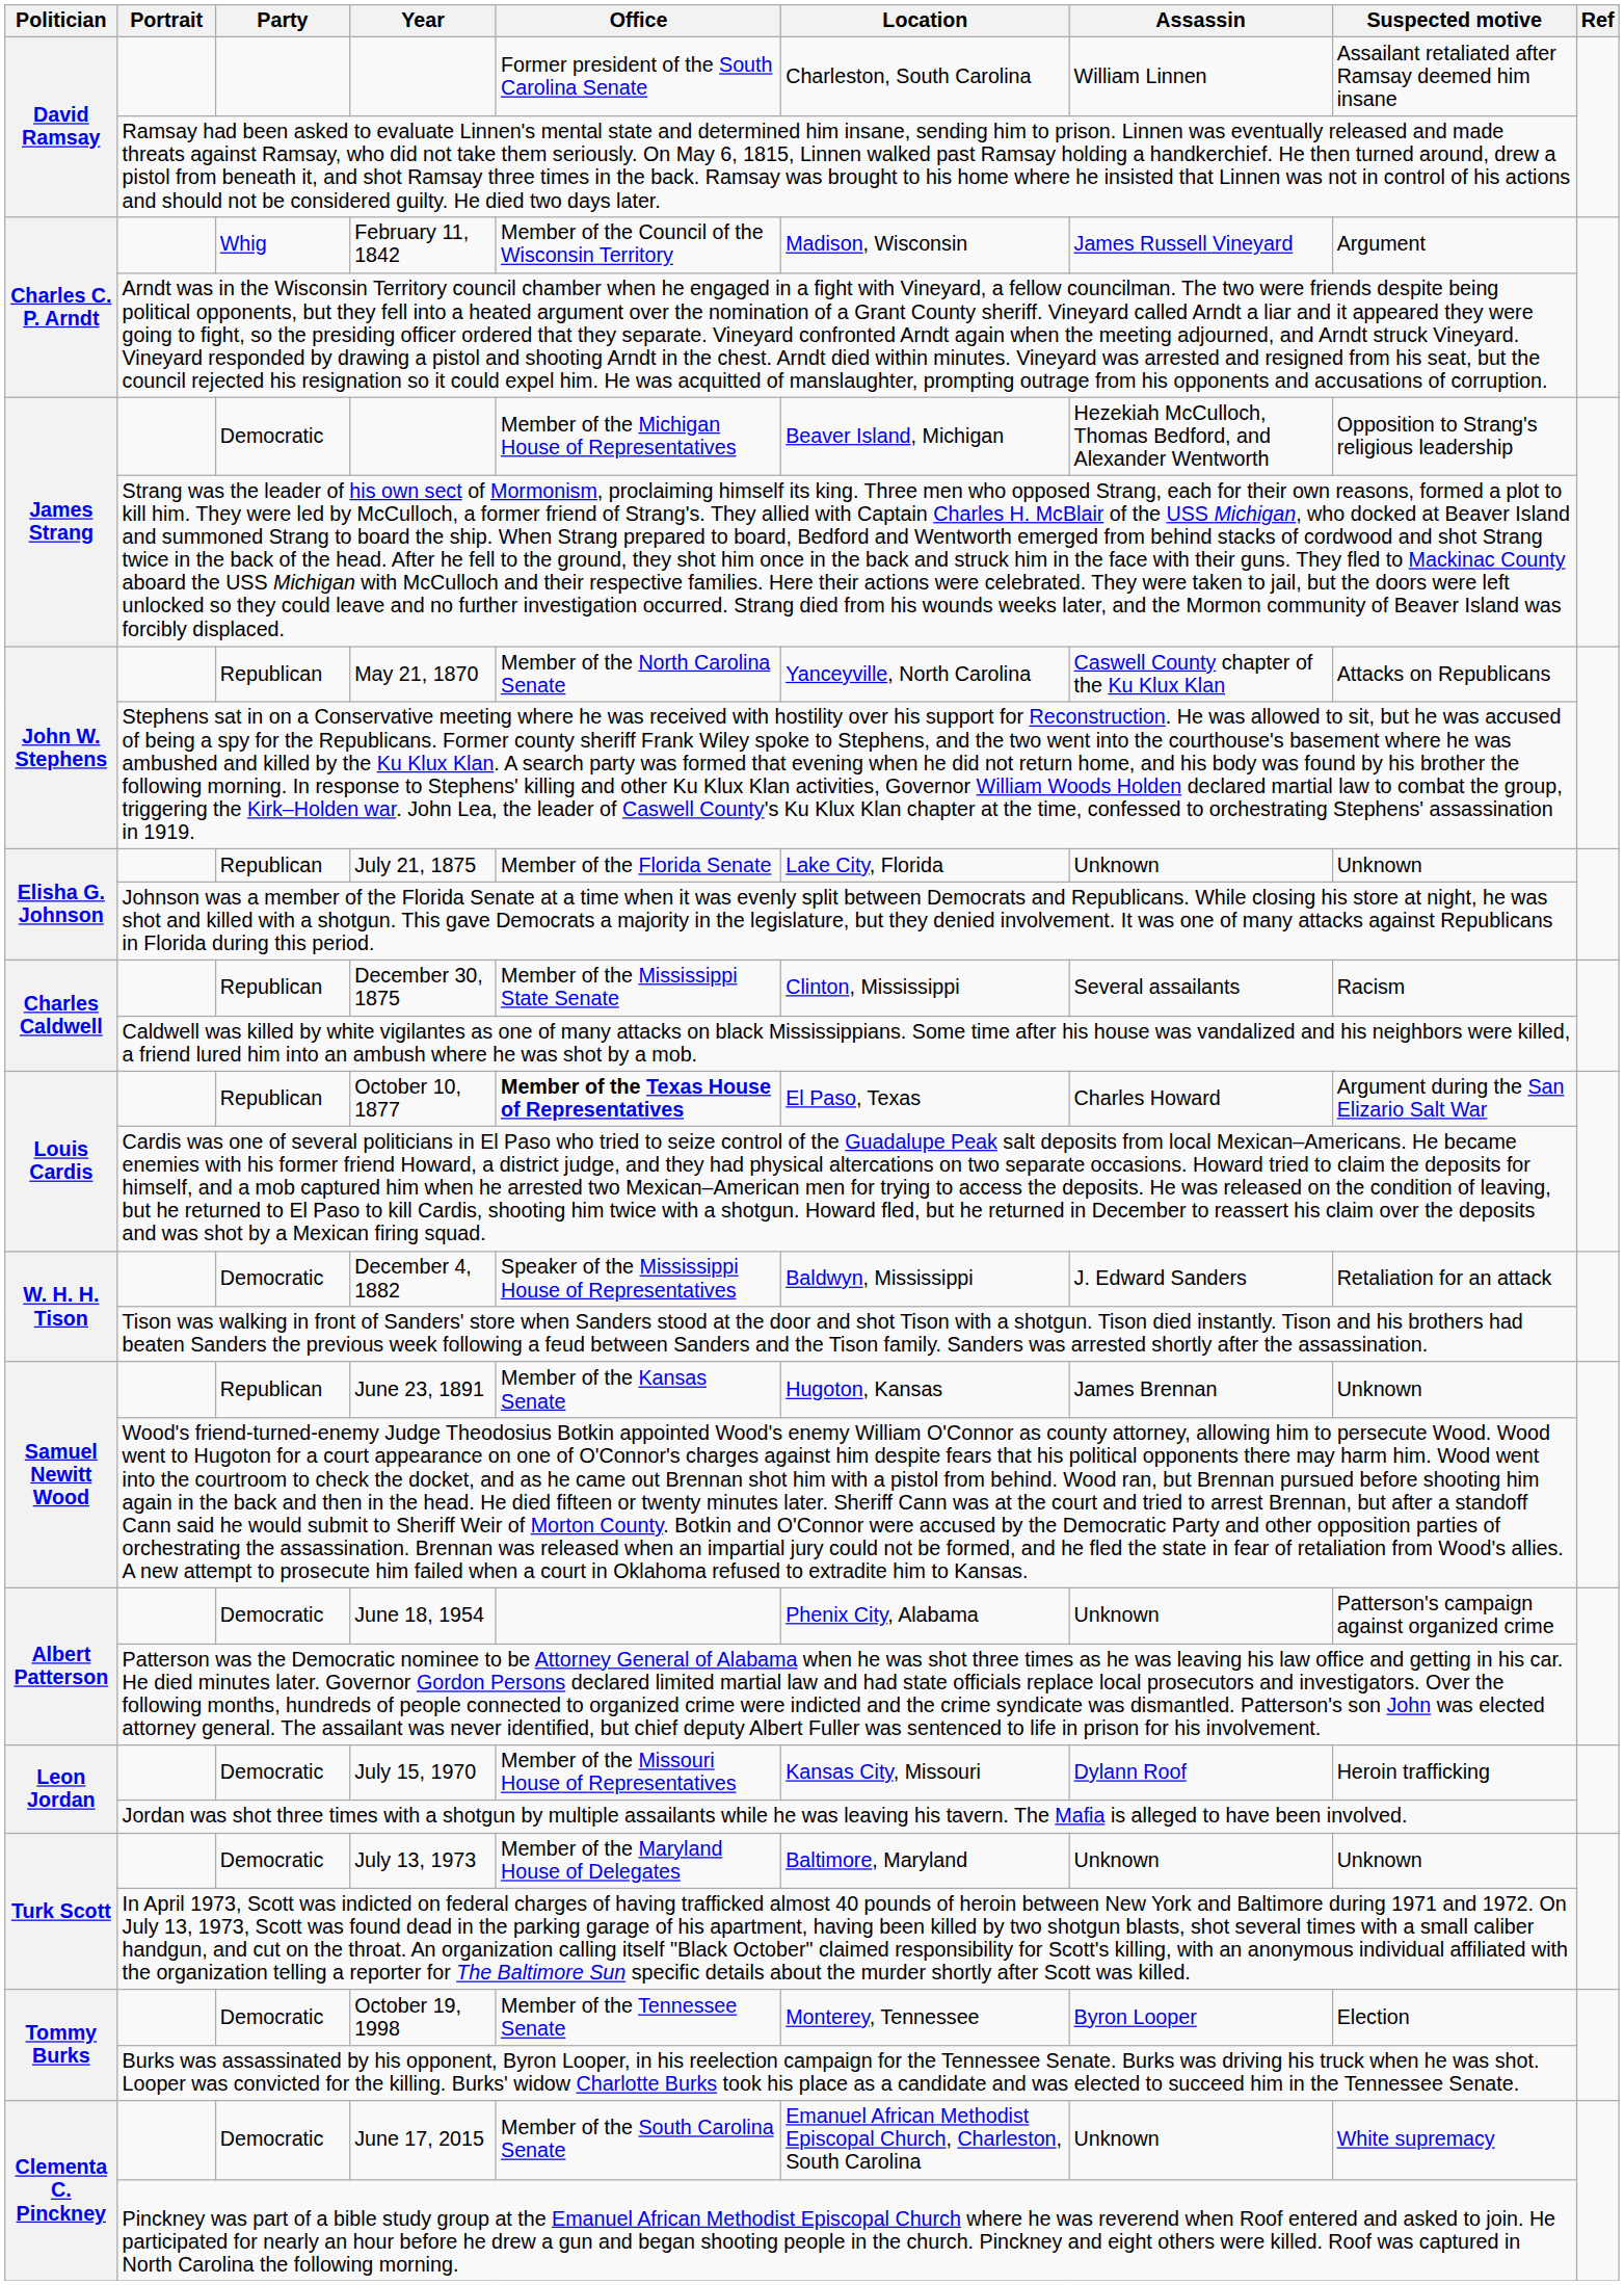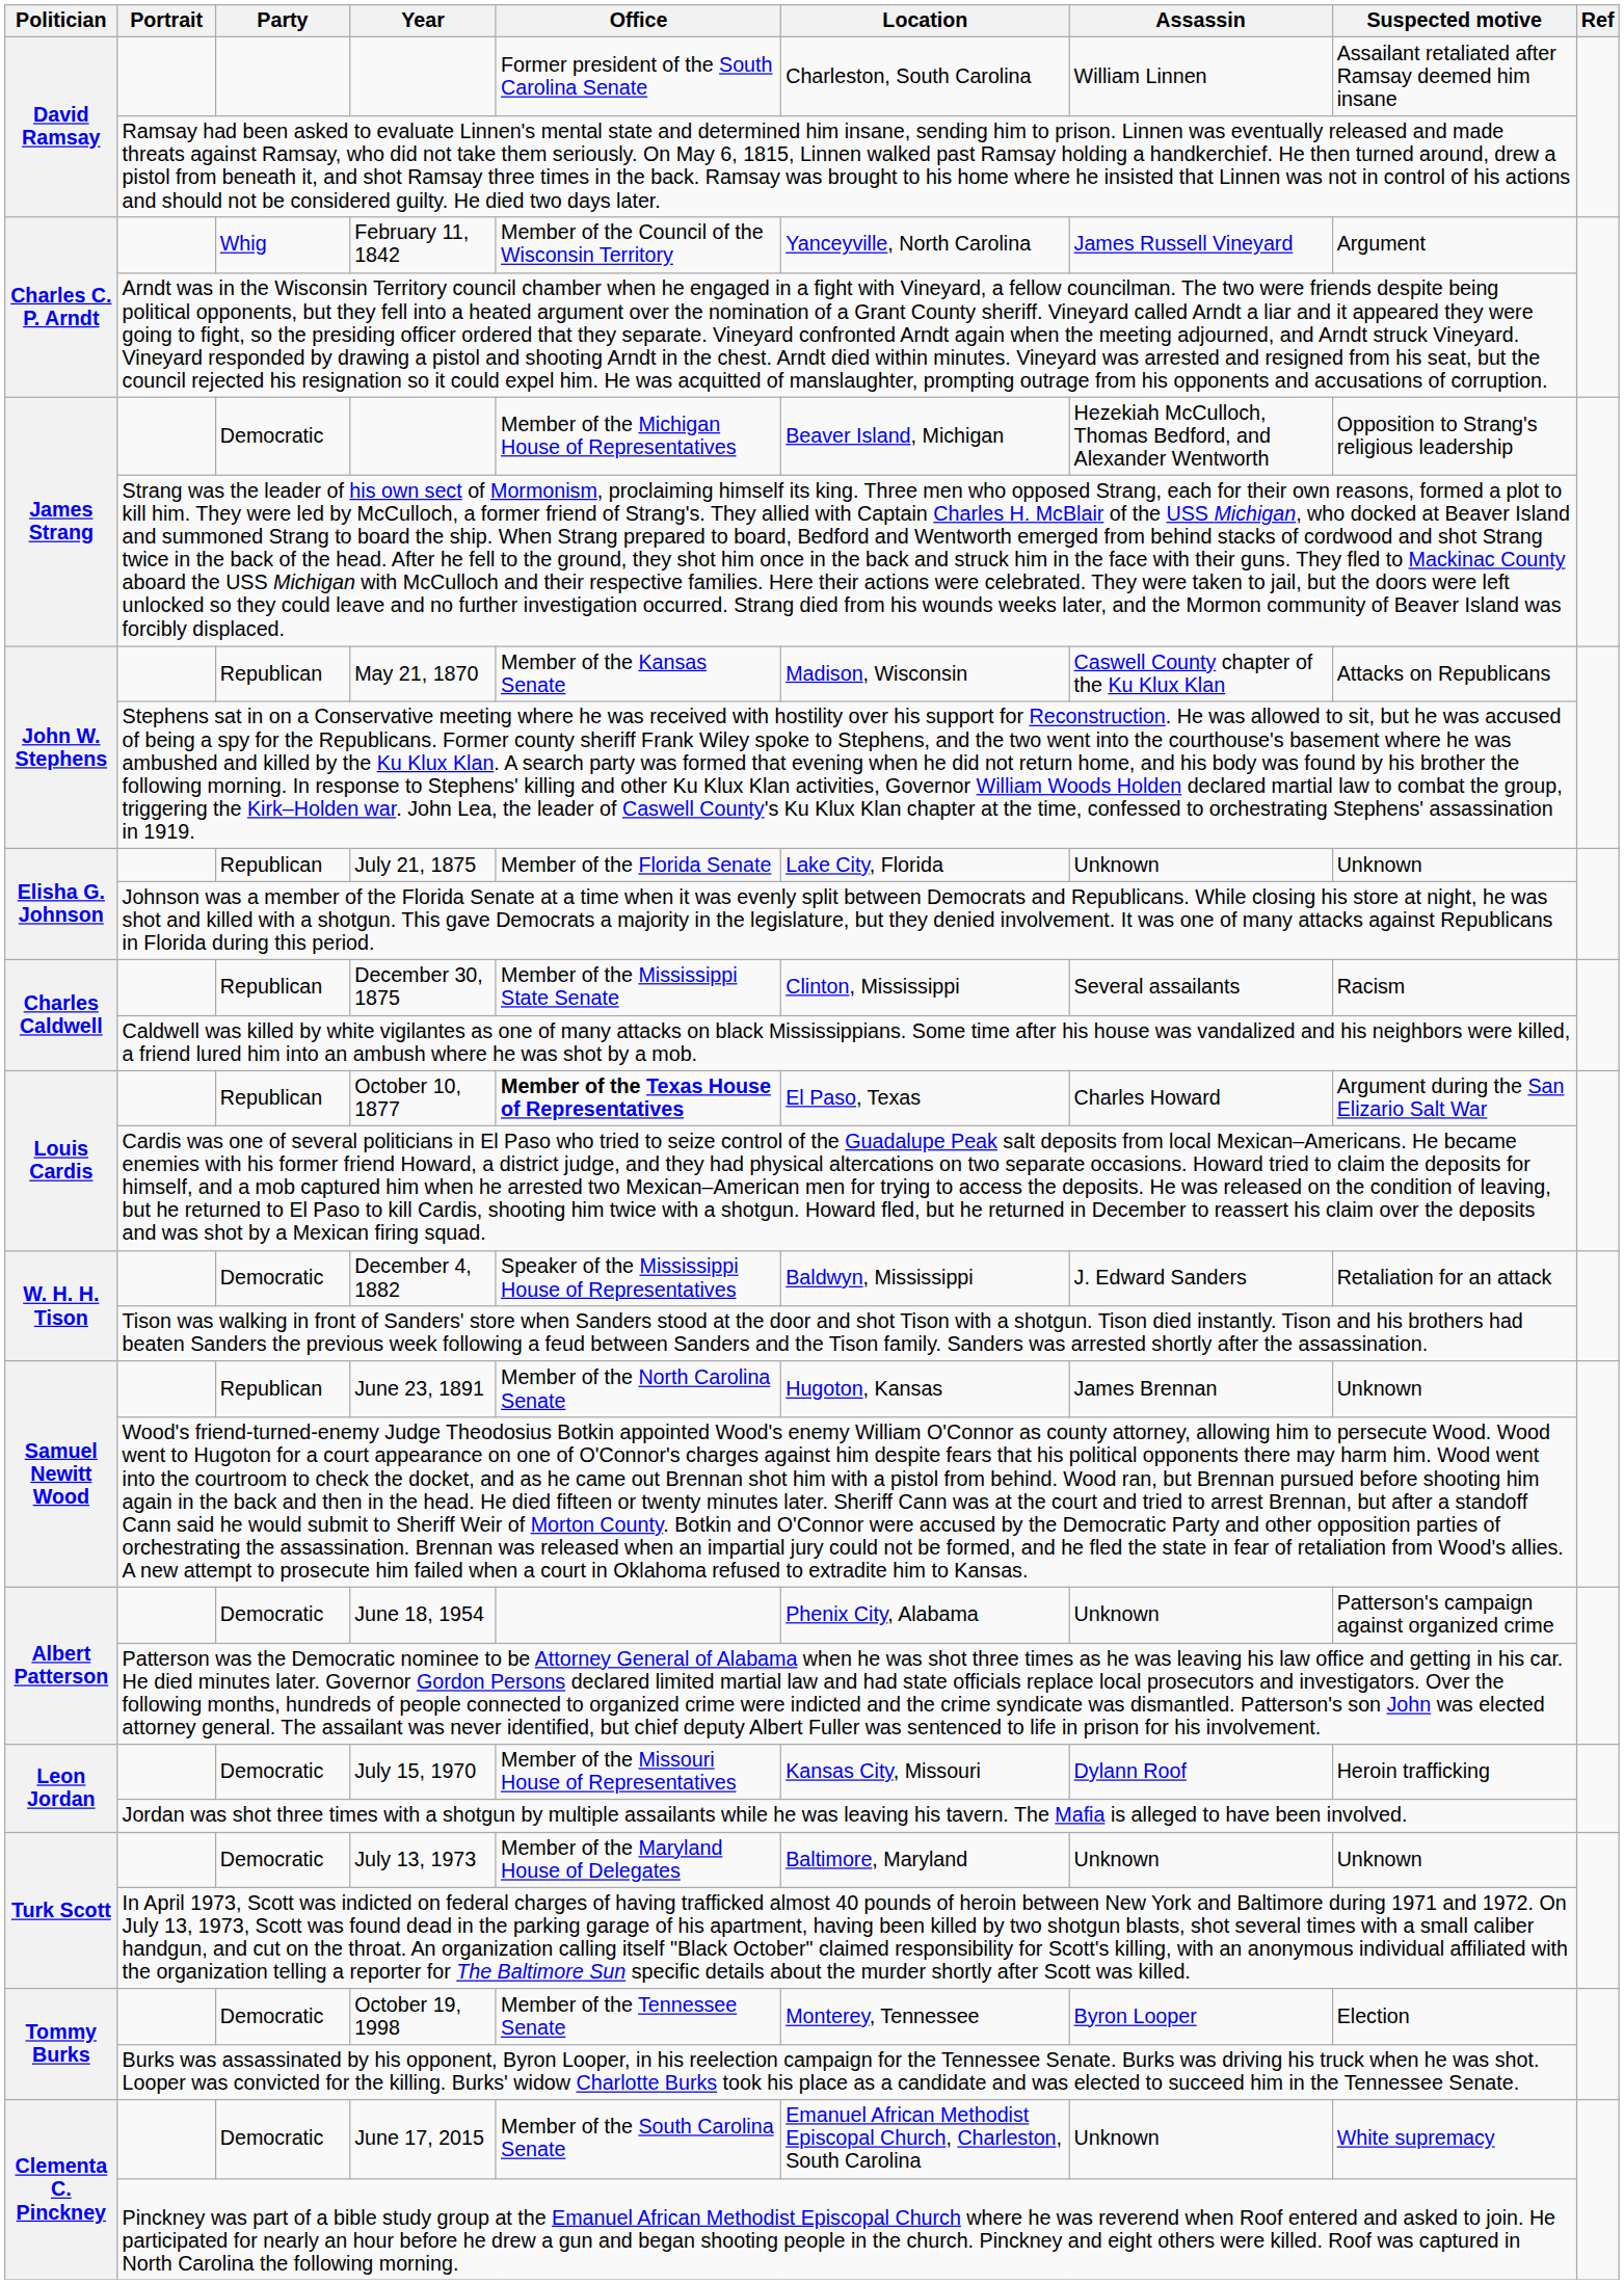February 11, 1842 | Location: Madison, Wisconsin -> Yanceyville, North Carolina
May 21, 1870 | Office: Member of the North Carolina Senate -> Member of the Kansas Senate
May 21, 1870 | Location: Yanceyville, North Carolina -> Madison, Wisconsin
June 23, 1891 | Office: Member of the Kansas Senate -> Member of the North Carolina Senate
